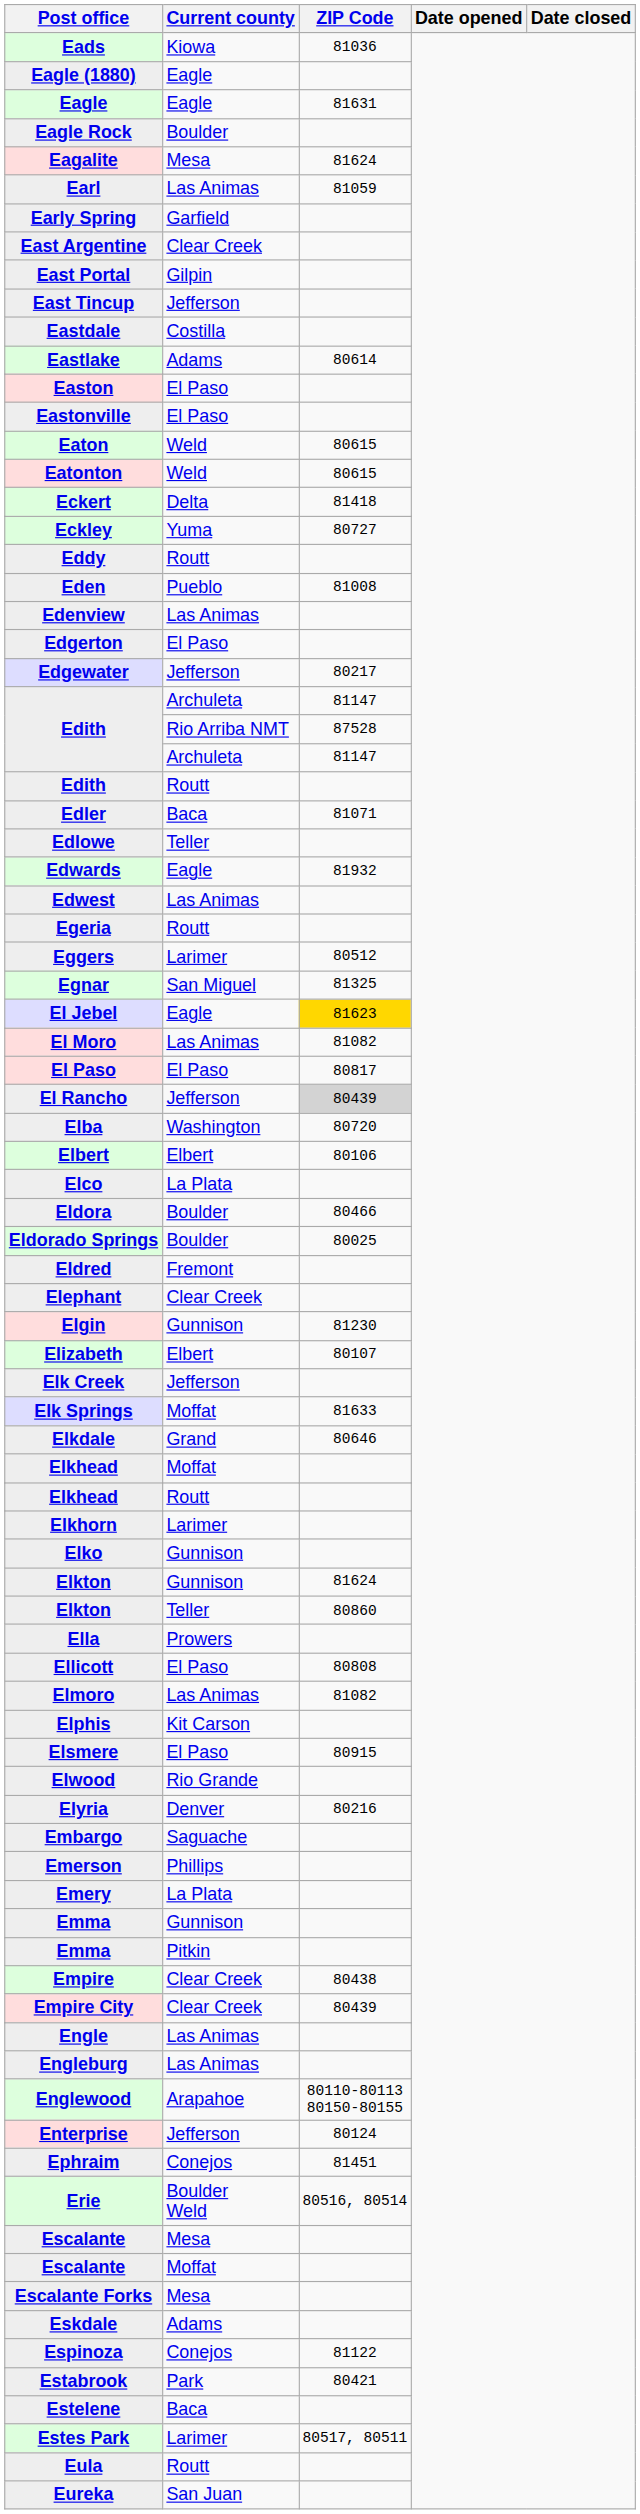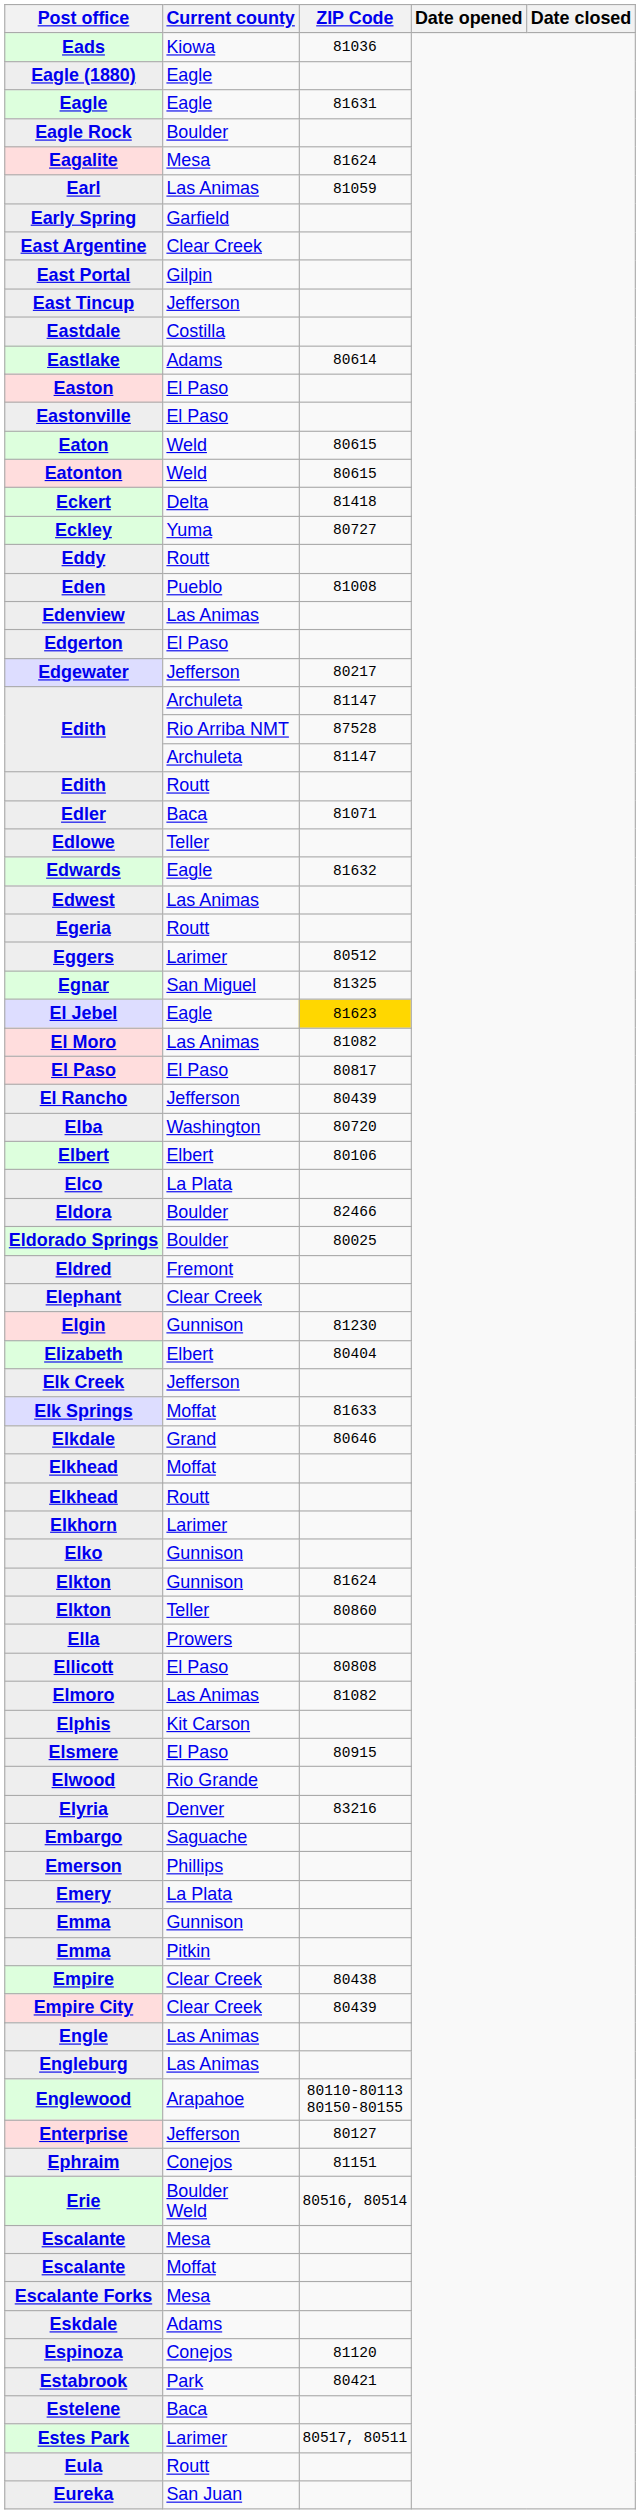Edwards | ZIP Code: 81932 -> 81632
El Rancho | ZIP Code: lightgrey background -> no background
Eldora | ZIP Code: 80466 -> 82466
Elizabeth | ZIP Code: 80107 -> 80404
Elyria | ZIP Code: 80216 -> 83216
Enterprise | ZIP Code: 80124 -> 80127
Ephraim | ZIP Code: 81451 -> 81151
Espinoza | ZIP Code: 81122 -> 81120
